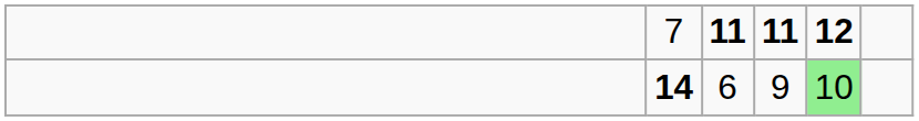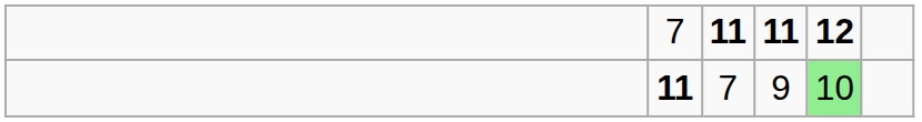row 2 | column 2: 14 -> 11
row 2 | column 3: 6 -> 7
